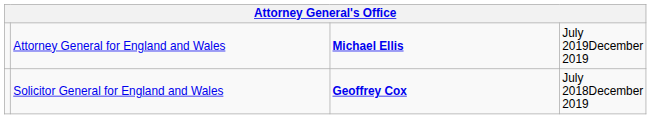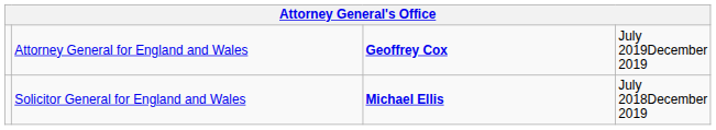Attorney General for England and Wales | column 3: Michael Ellis -> Geoffrey Cox
Solicitor General for England and Wales | column 3: Geoffrey Cox -> Michael Ellis
